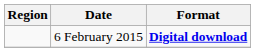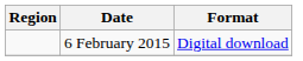6 February 2015 | Format: bold -> normal
